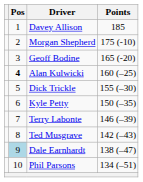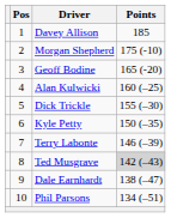Alan Kulwicki | Pos: bold -> normal
Ted Musgrave | Points: no background -> lightgrey background
Dale Earnhardt | Pos: lightblue background -> no background
